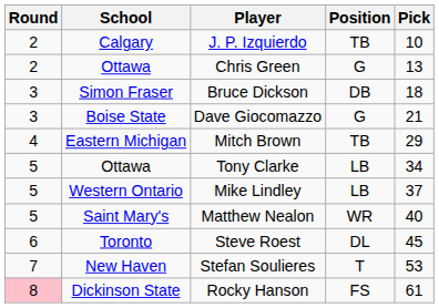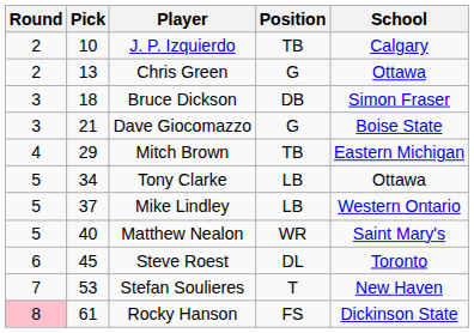columns swapped: Pick <-> School
